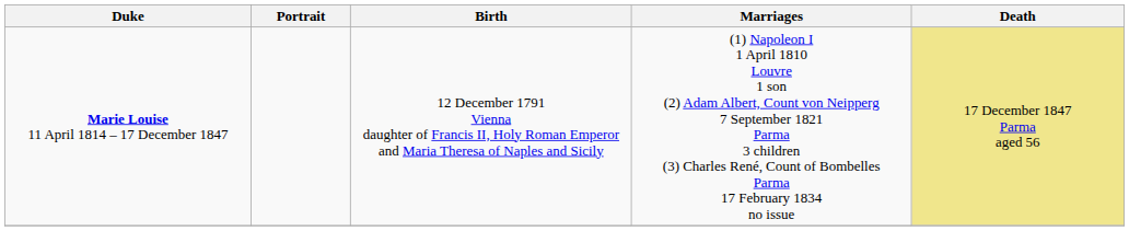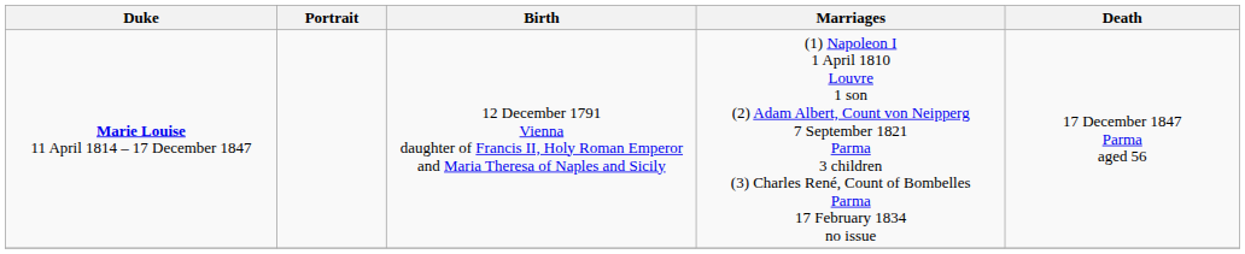Marie Louise 11 April 1814 – 17 December 1847 | Death: khaki background -> no background
